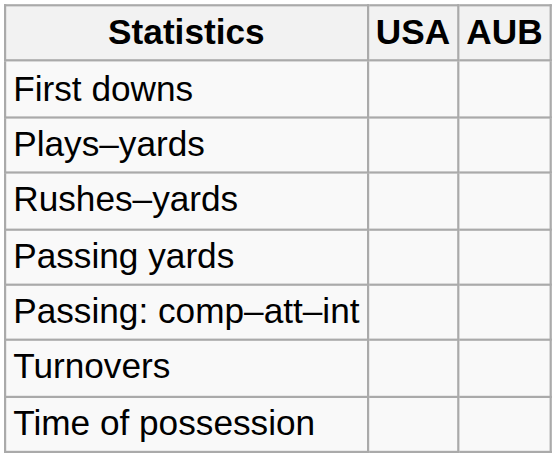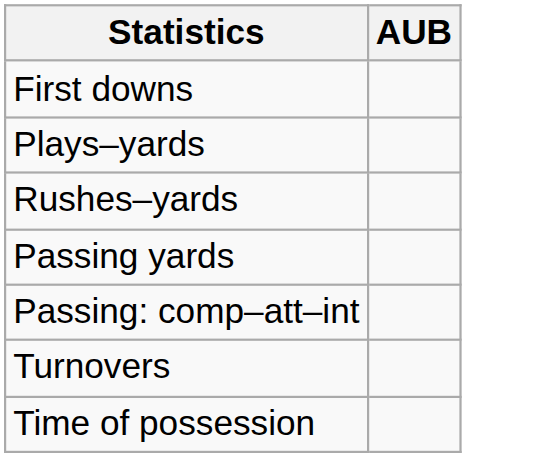- column: USA
